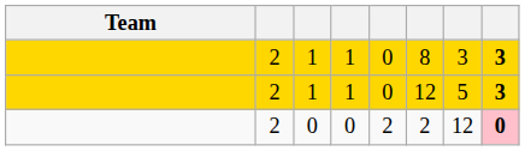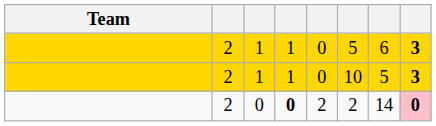row 2 | column 6: 8 -> 5
row 2 | column 7: 3 -> 6
row 3 | column 6: 12 -> 10
row 4 | column 4: normal -> bold
row 4 | column 7: 12 -> 14
